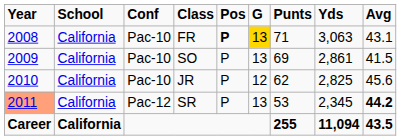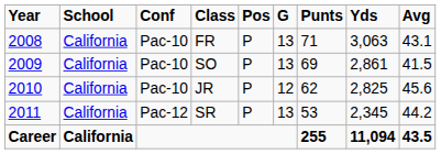FR | Pos: bold -> normal
FR | G: gold background -> no background
SR | Year: lightsalmon background -> no background
SR | Avg: bold -> normal
